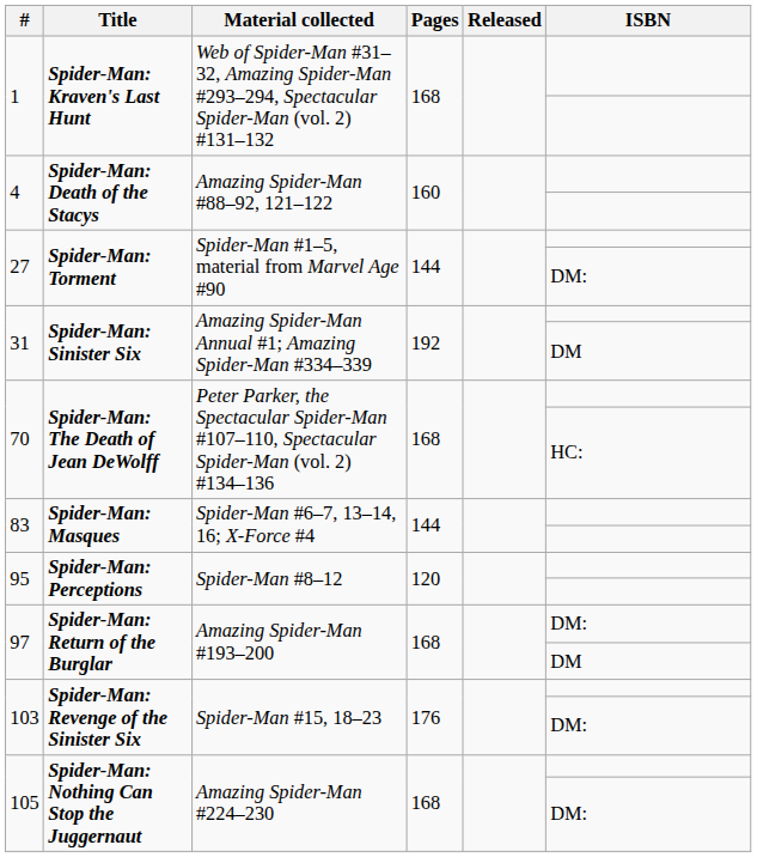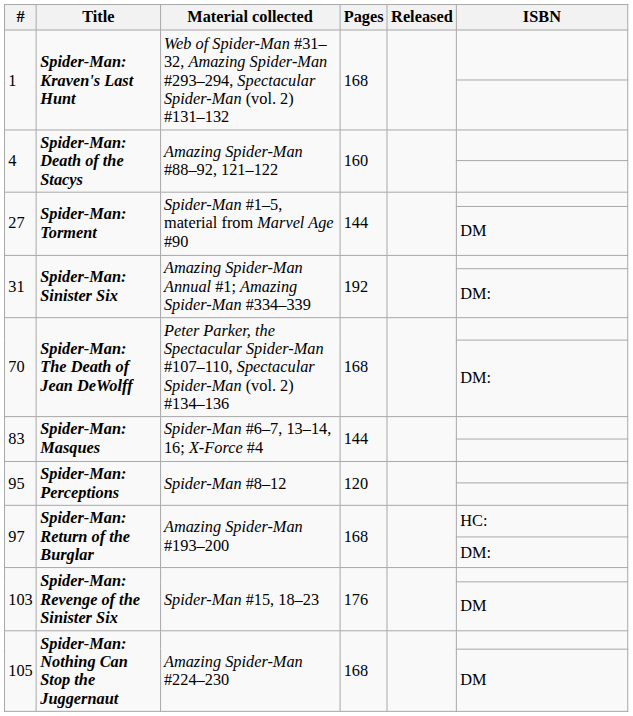row 7 | ISBN: DM: -> DM
row 9 | ISBN: DM -> DM:
row 11 | ISBN: HC: -> DM:
row 16 | ISBN: DM: -> HC:
row 17 | ISBN: DM -> DM:
row 19 | ISBN: DM: -> DM
row 21 | ISBN: DM: -> DM
